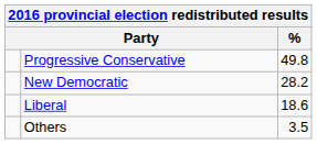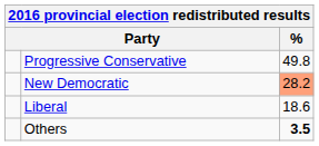New Democratic | %: no background -> lightsalmon background
Others | %: normal -> bold
